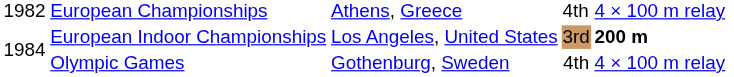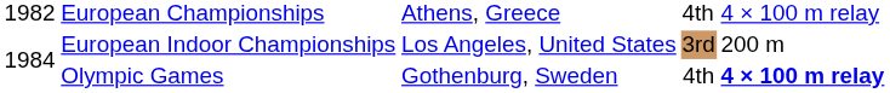European Indoor Championships | column 5: bold -> normal
Olympic Games | column 5: normal -> bold
